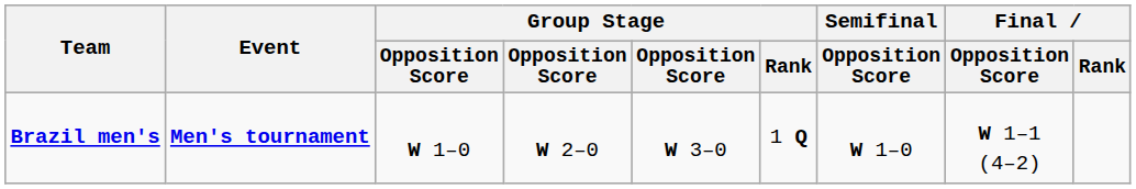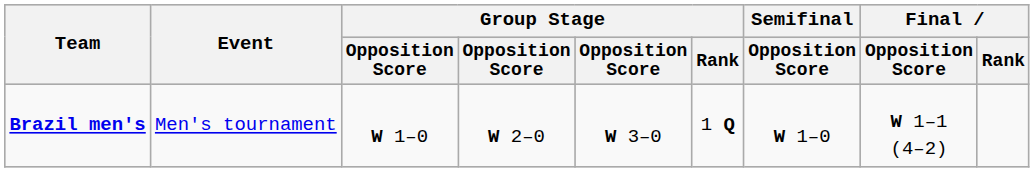Brazil men's | Event: bold -> normal
